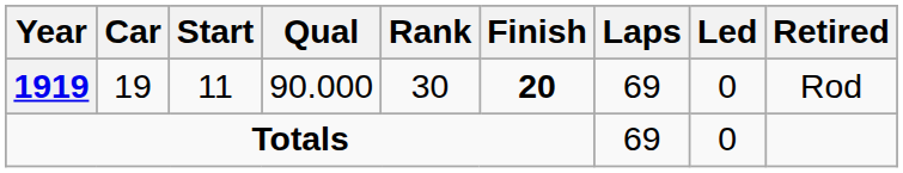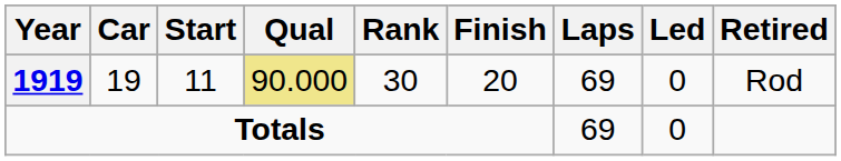1919 | Qual: no background -> khaki background
1919 | Finish: bold -> normal
